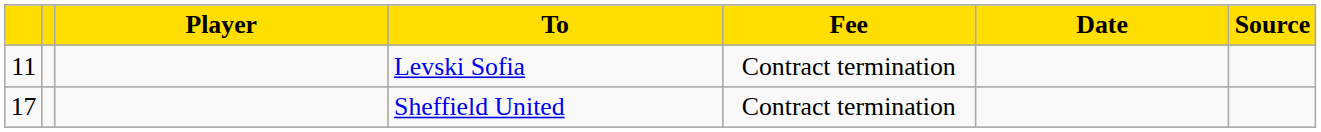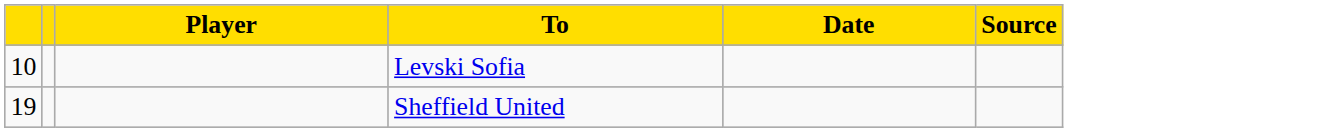- column: Fee | Contract termination | Contract termination
Levski Sofia | column 1: 11 -> 10
Sheffield United | column 1: 17 -> 19
